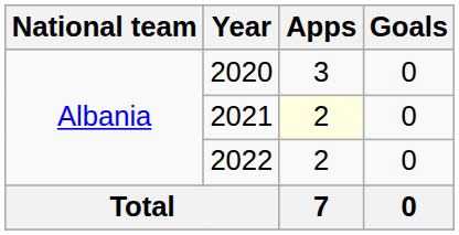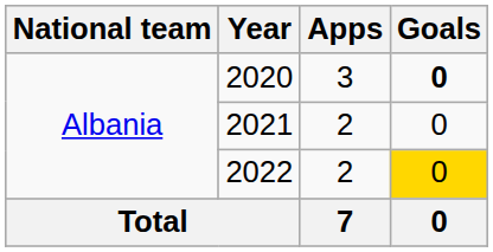2020 | Goals: normal -> bold
2021 | Apps: lightyellow background -> no background
2022 | Goals: no background -> gold background
